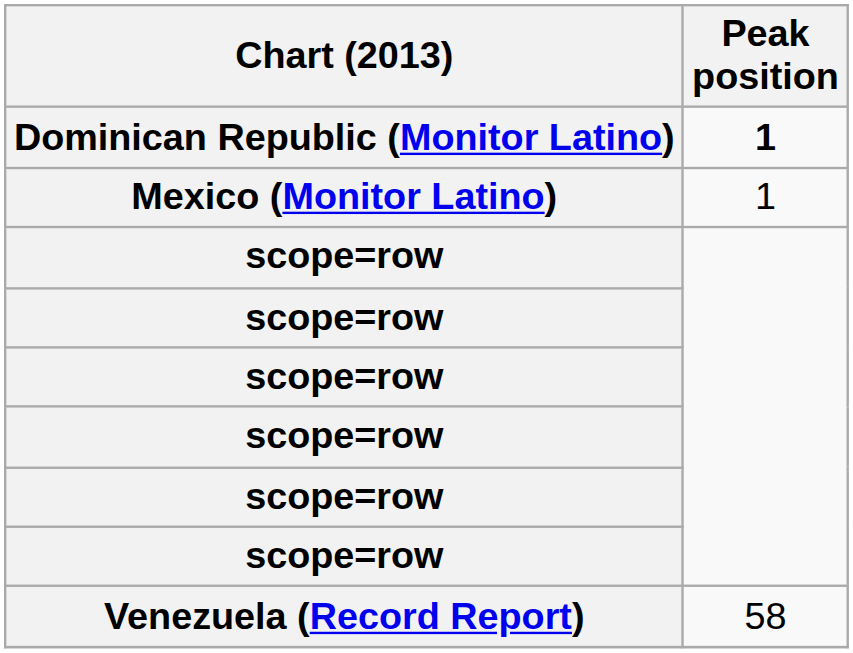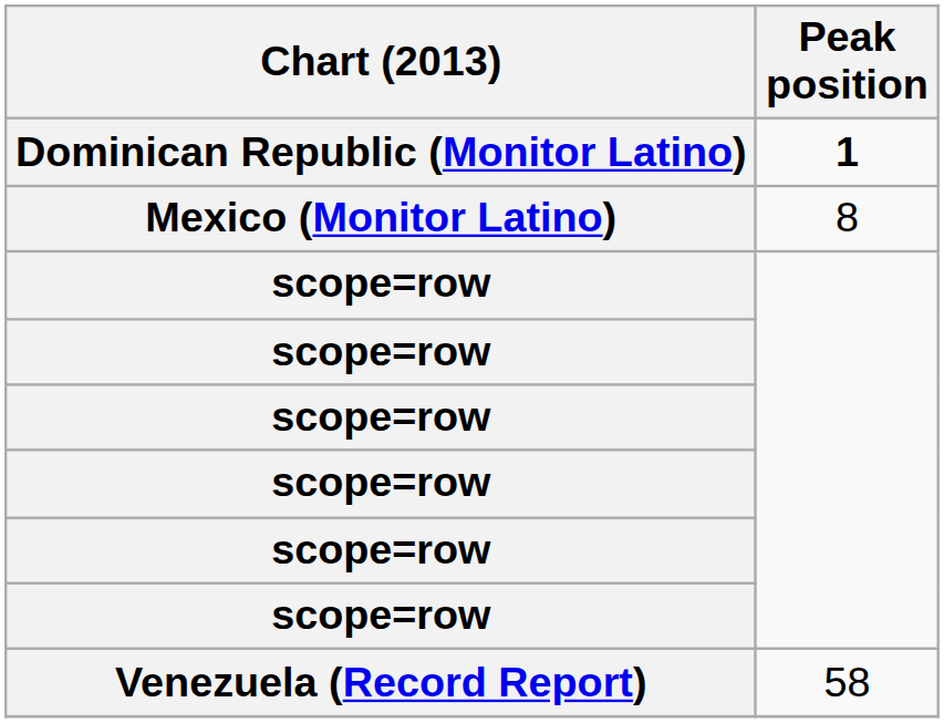Mexico (Monitor Latino) | Peak position: 1 -> 8
